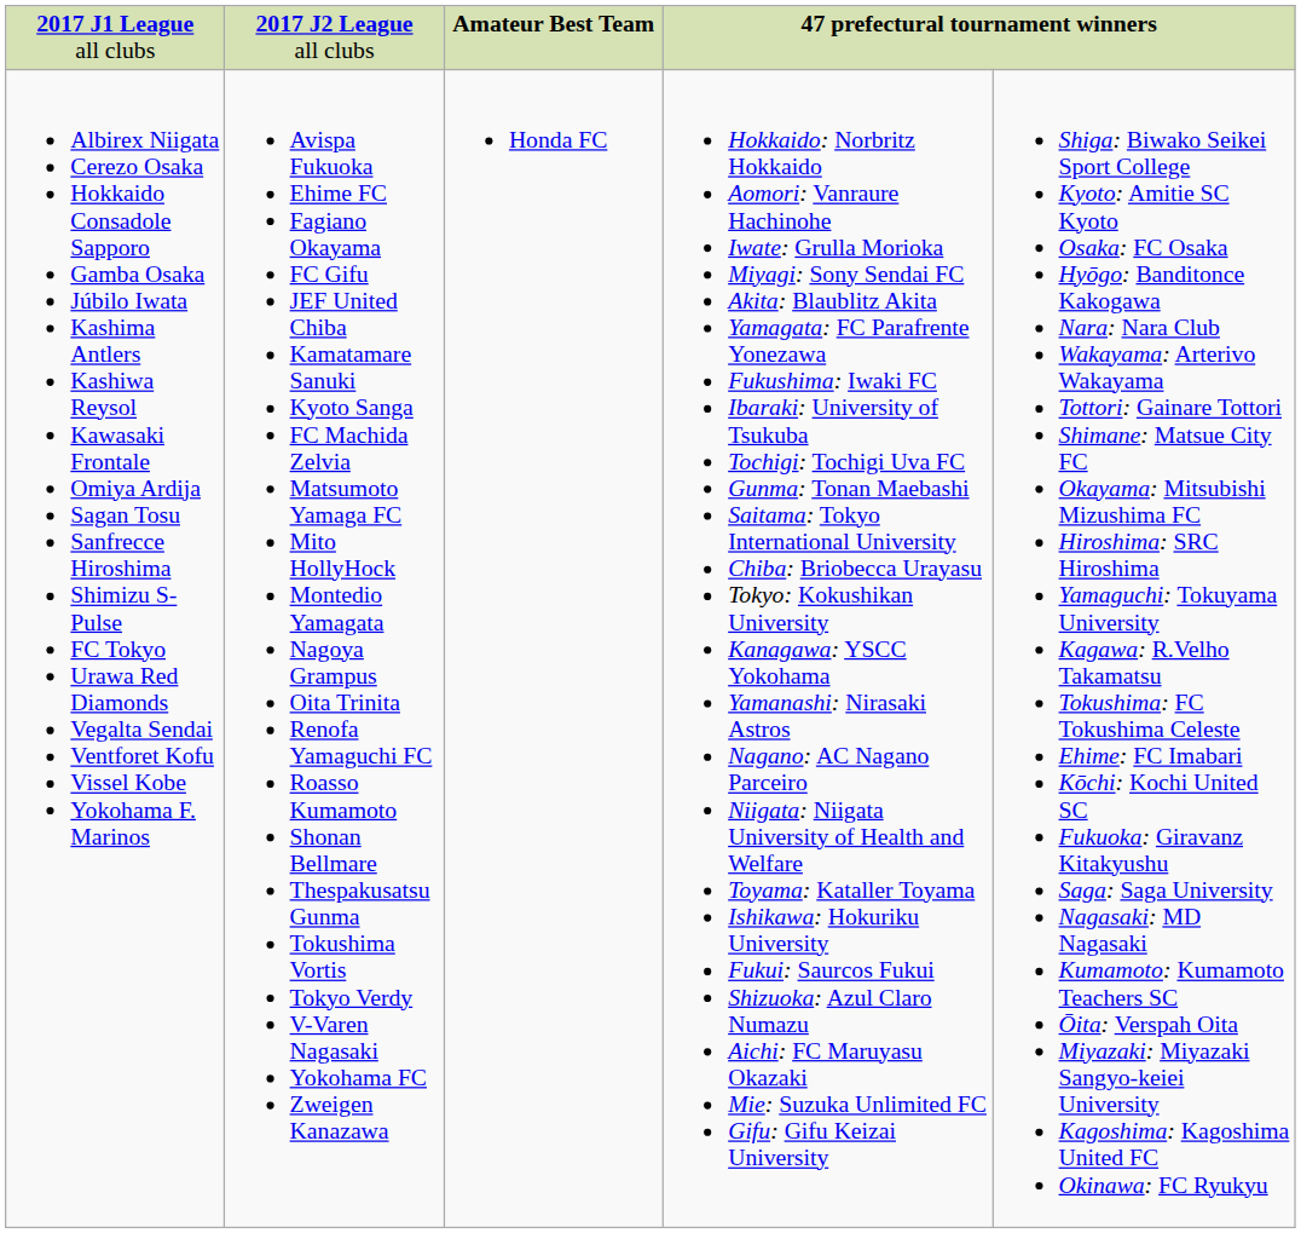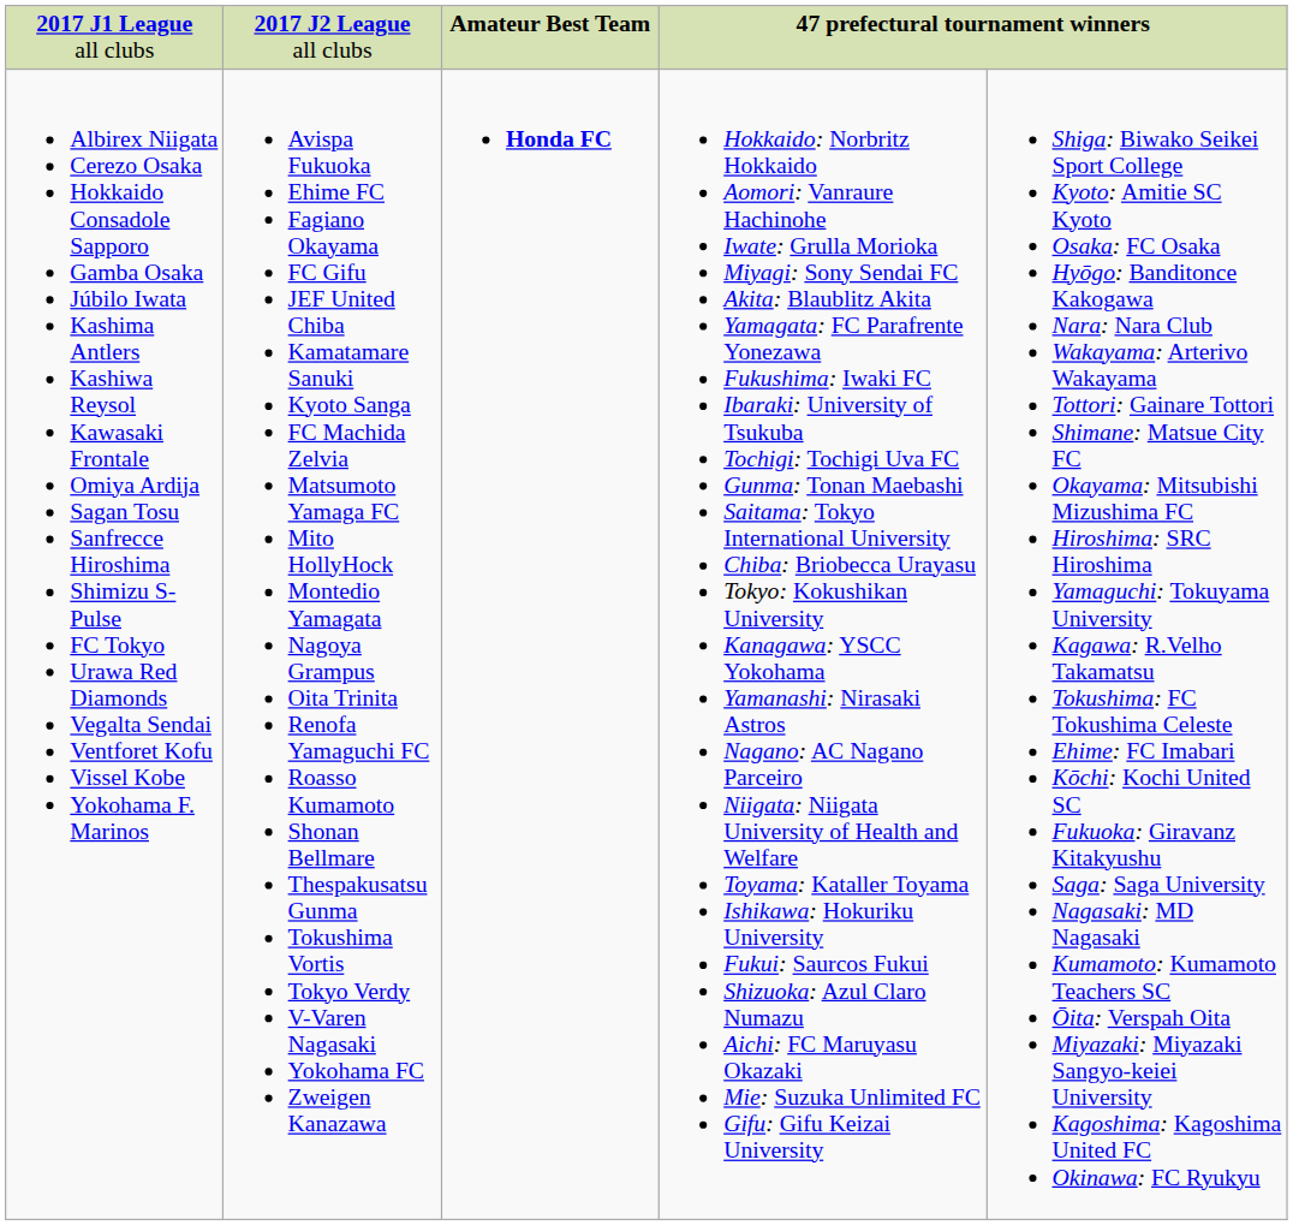row 2 | column 3: normal -> bold
